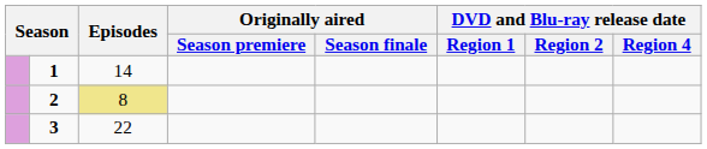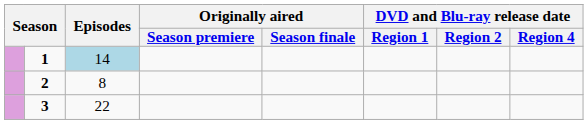1 | Episodes: no background -> lightblue background
2 | Episodes: khaki background -> no background
